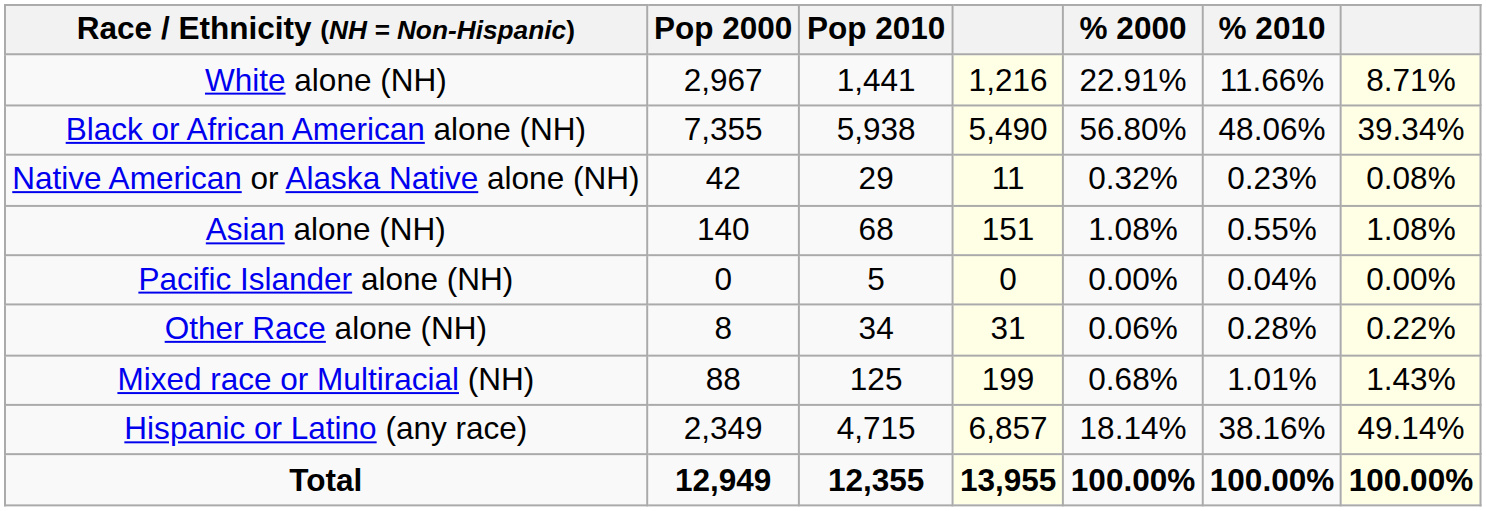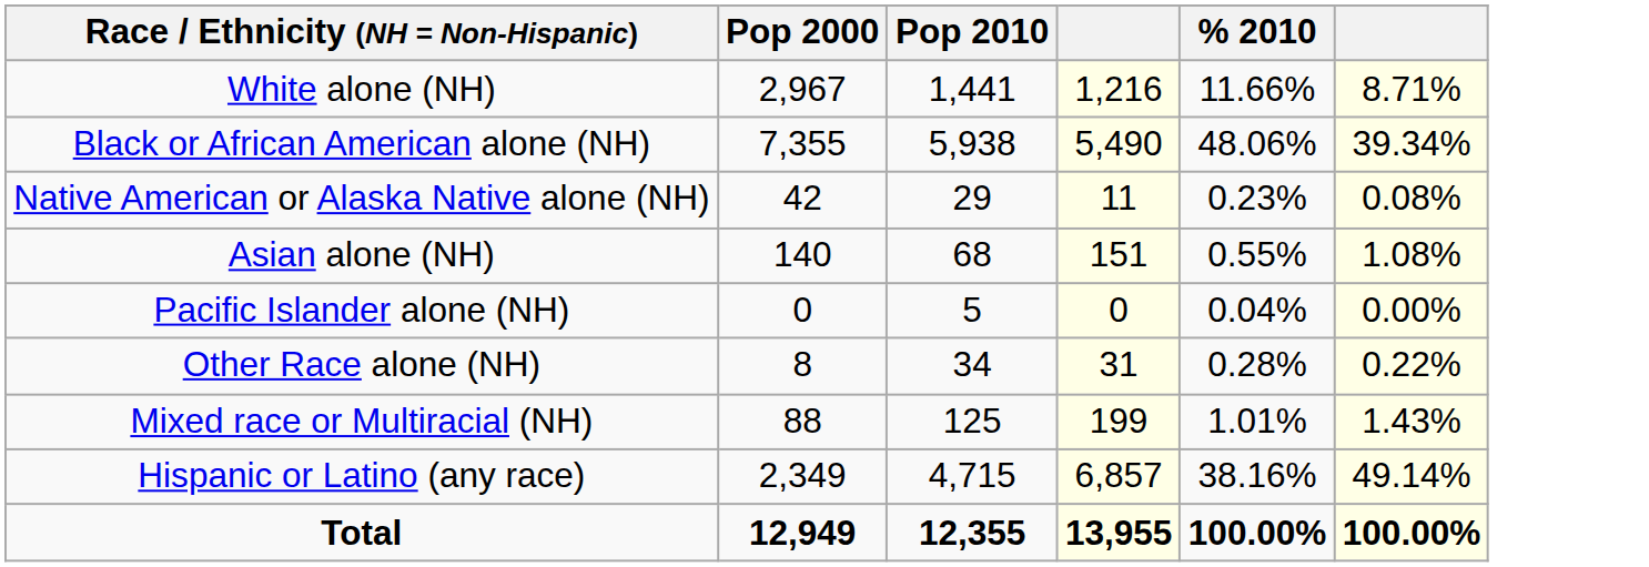- column: % 2000 | 22.91% | 56.80% | 0.32% | 1.08% | 0.00% | 0.06% | 0.68% | 18.14% | 100.00%
